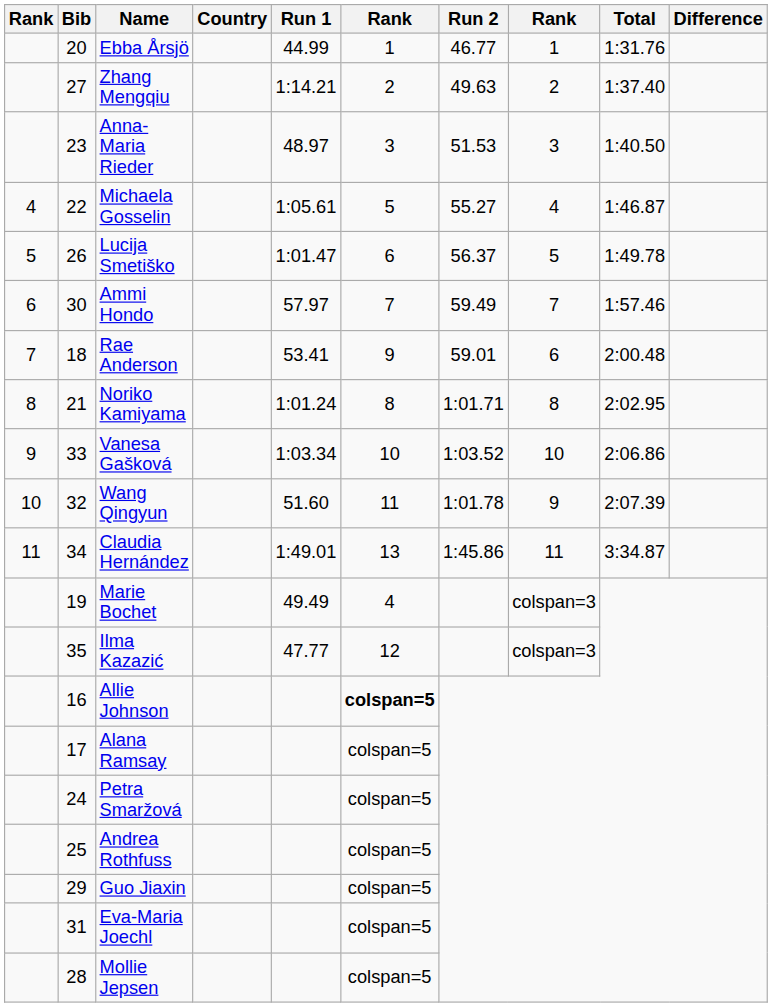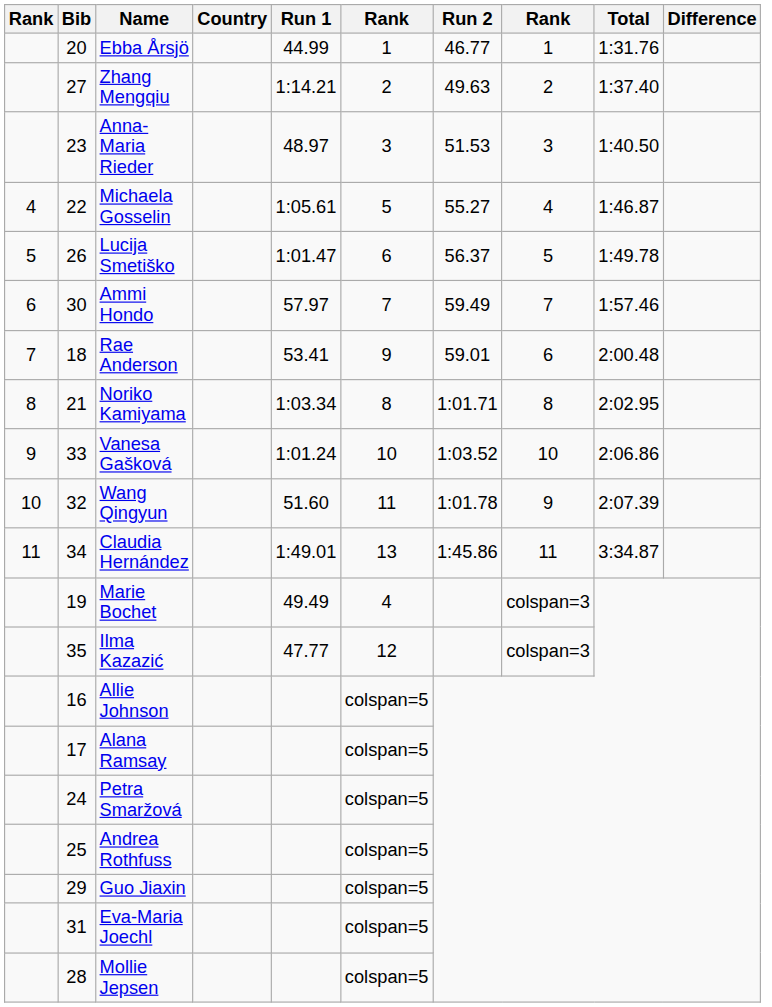Noriko Kamiyama | Run 1: 1:01.24 -> 1:03.34
Vanesa Gašková | Run 1: 1:03.34 -> 1:01.24
Allie Johnson | column 6: bold -> normal
